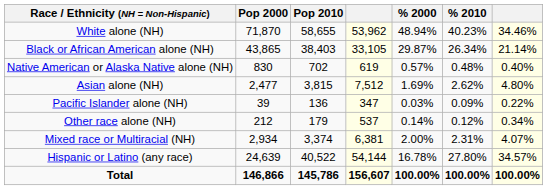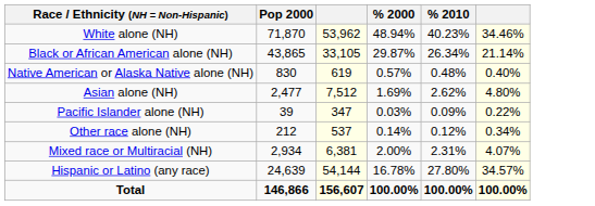- column: Pop 2010 | 58,655 | 38,403 | 702 | 3,815 | 136 | 179 | 3,374 | 40,522 | 145,786
